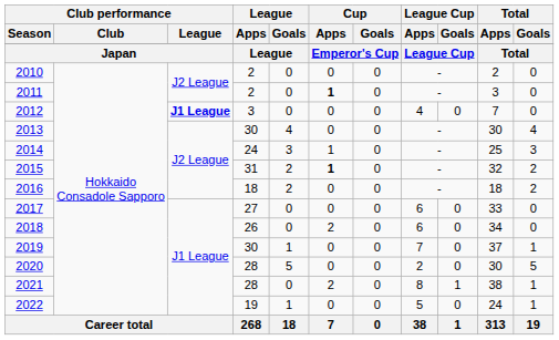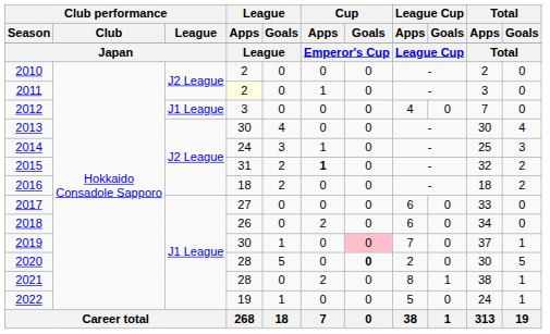2011 | League / Apps: no background -> lightyellow background
2011 | Cup / Apps: bold -> normal
2012 | Club performance / League: bold -> normal
2019 | Cup / Goals: no background -> pink background
2020 | Cup / Goals: normal -> bold
